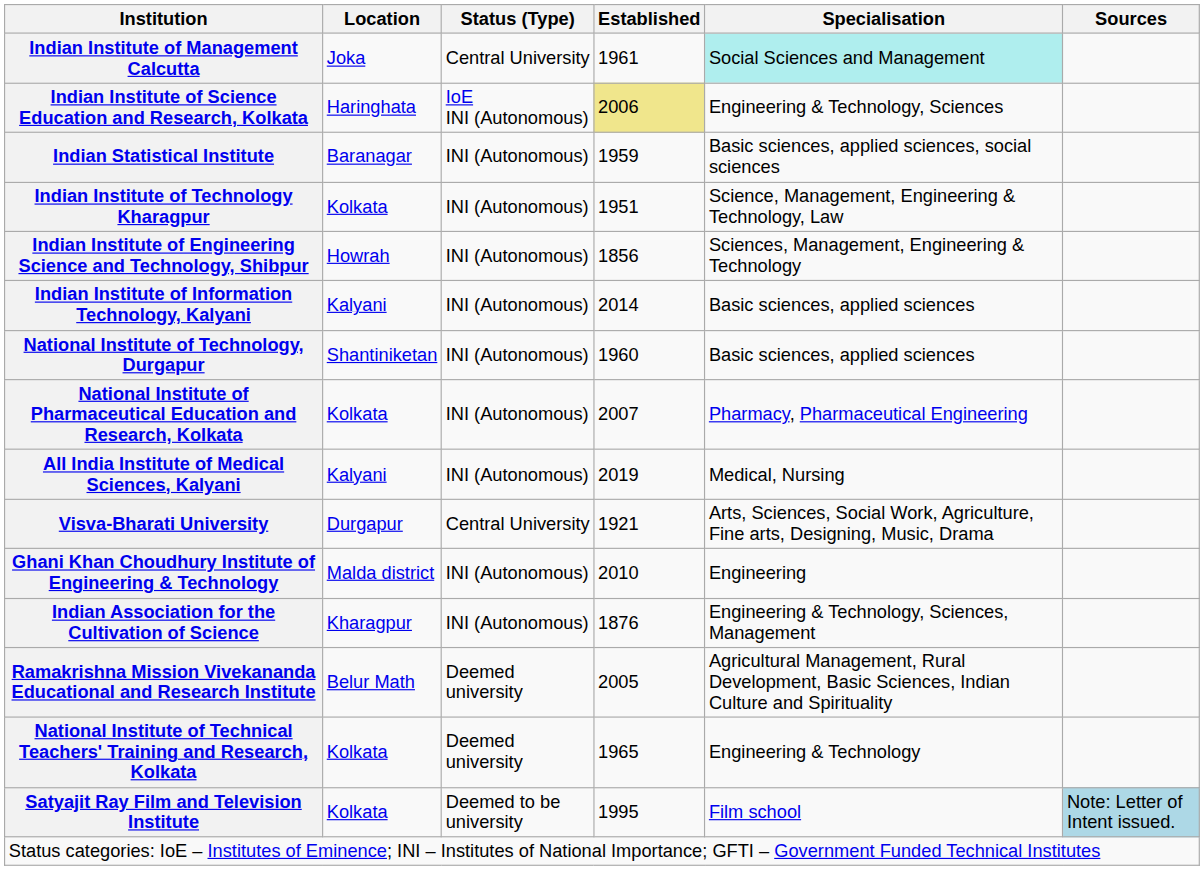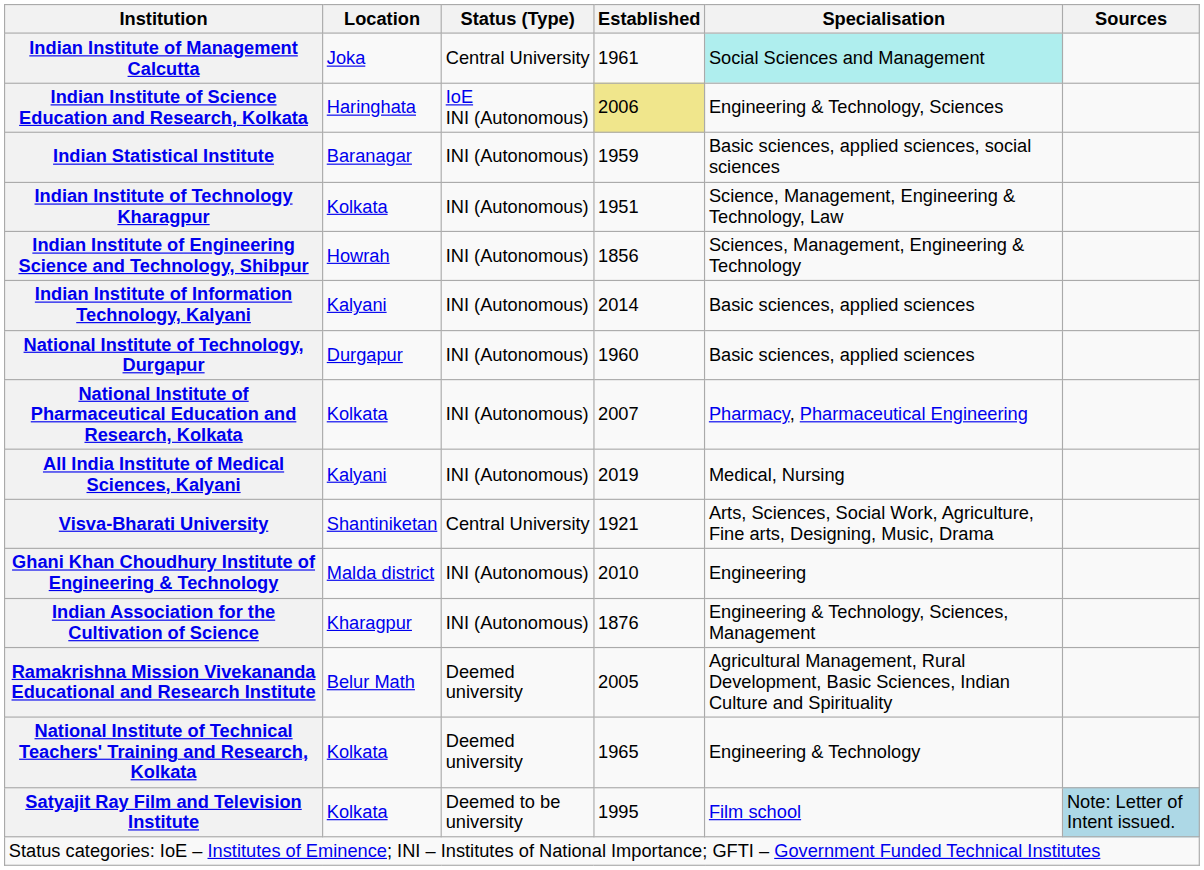National Institute of Technology, Durgapur | Location: Shantiniketan -> Durgapur
Visva-Bharati University | Location: Durgapur -> Shantiniketan
